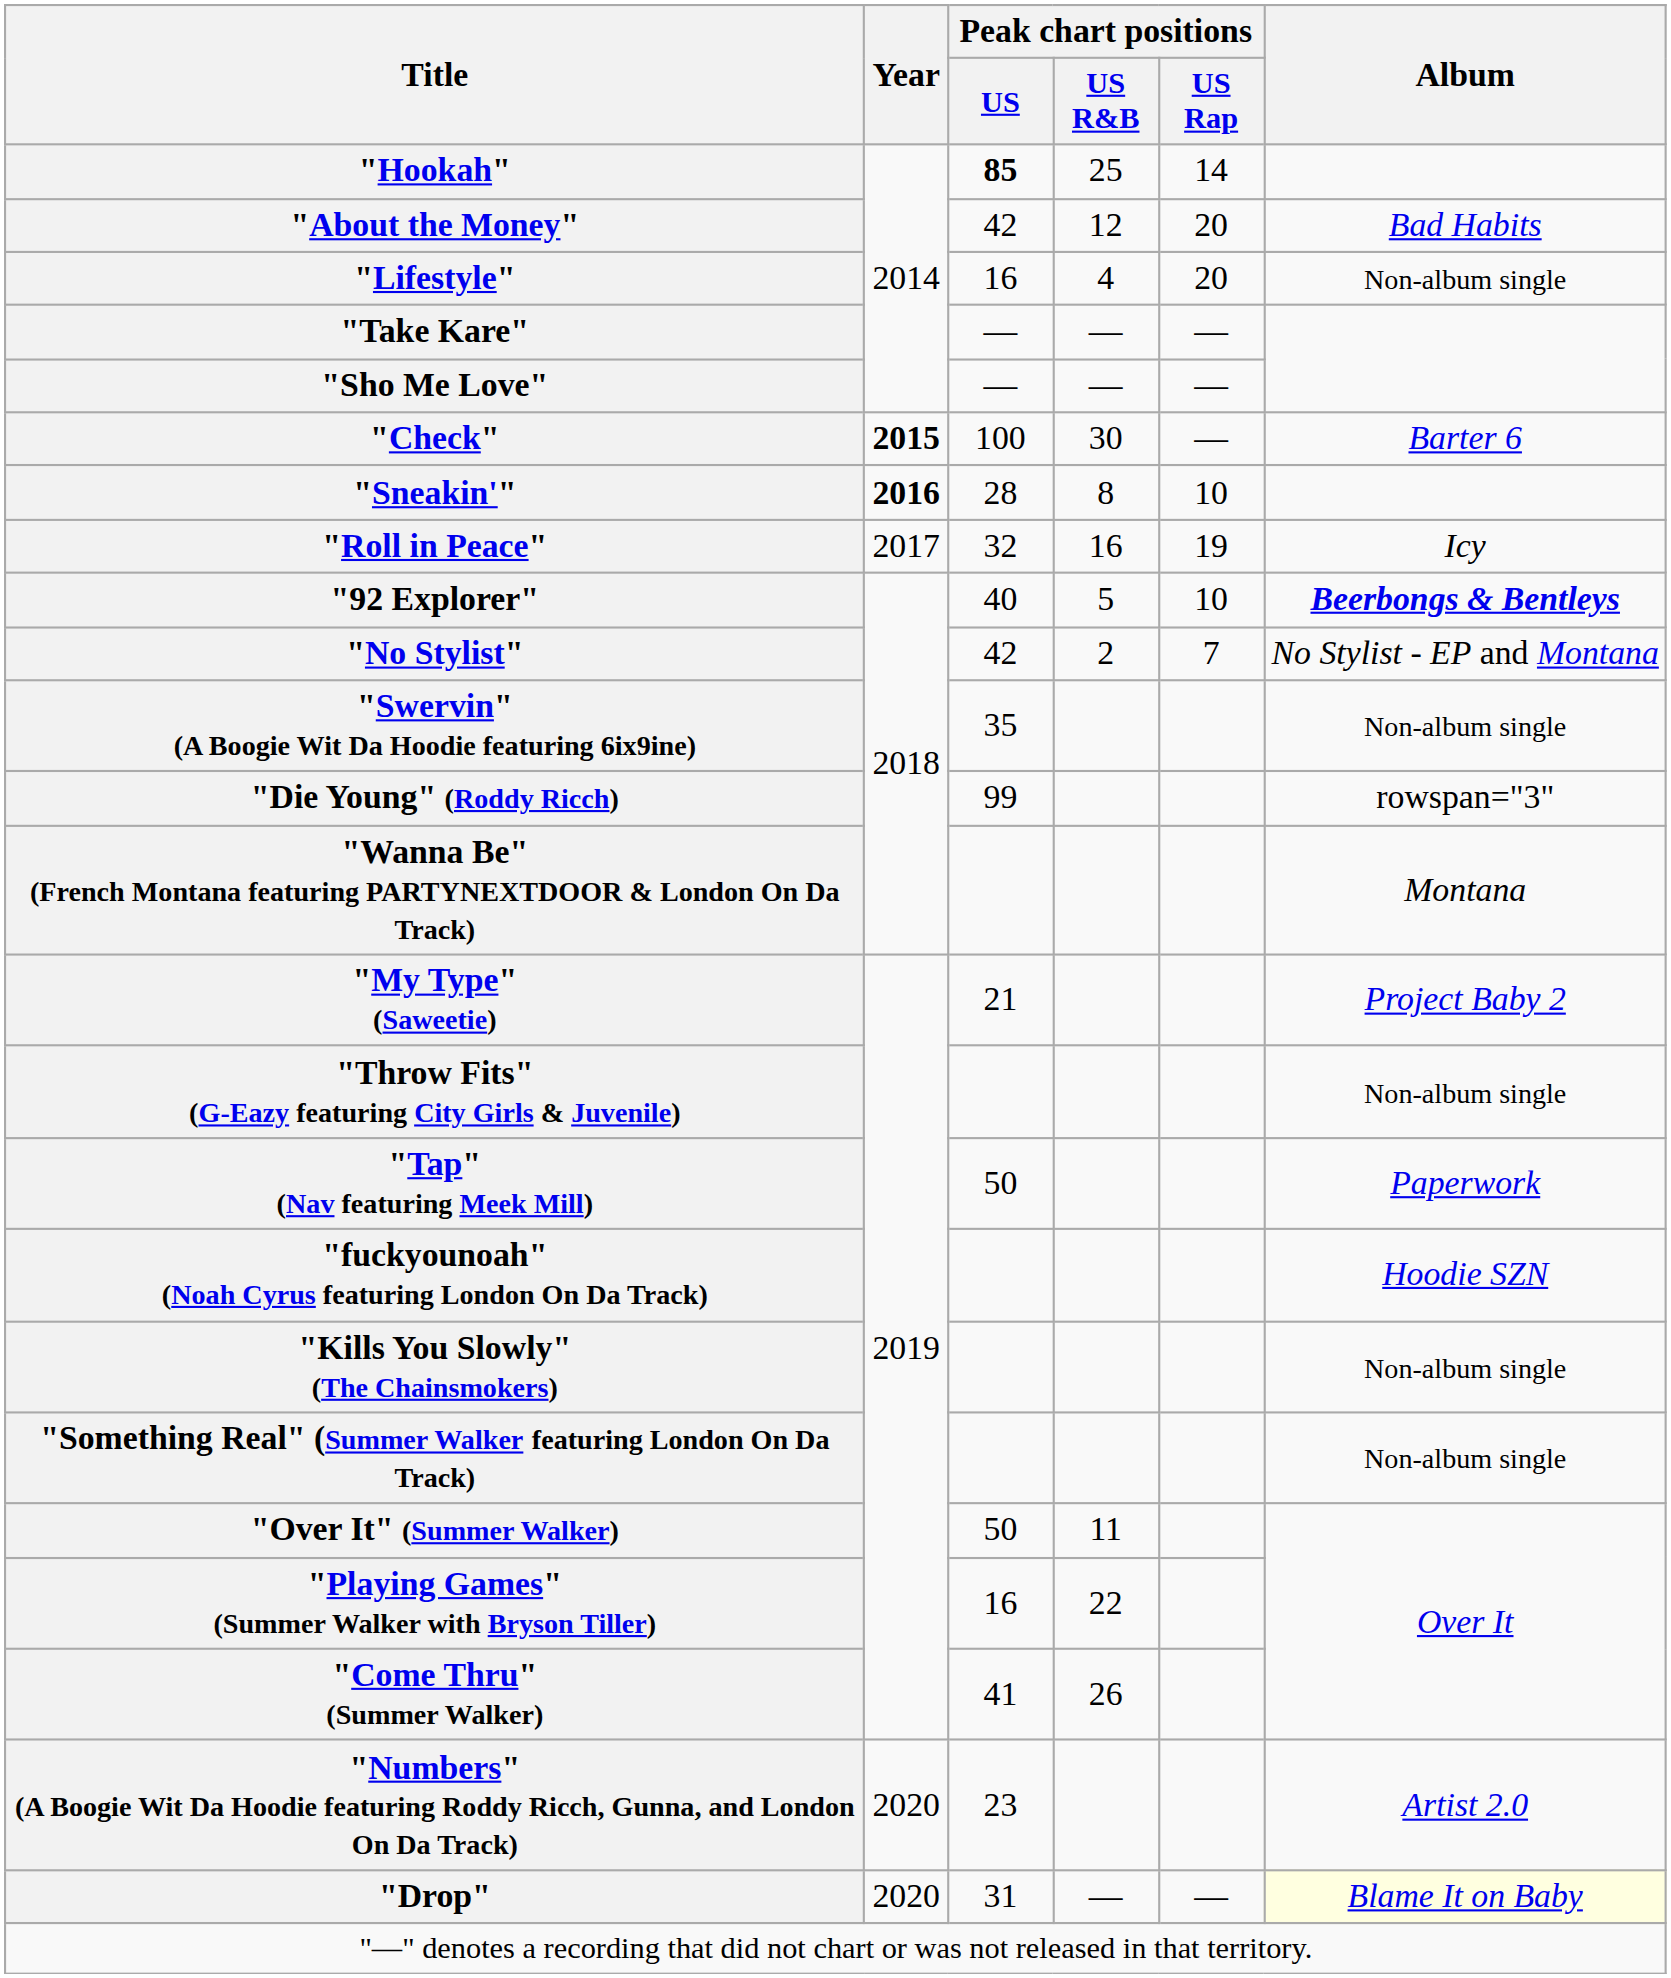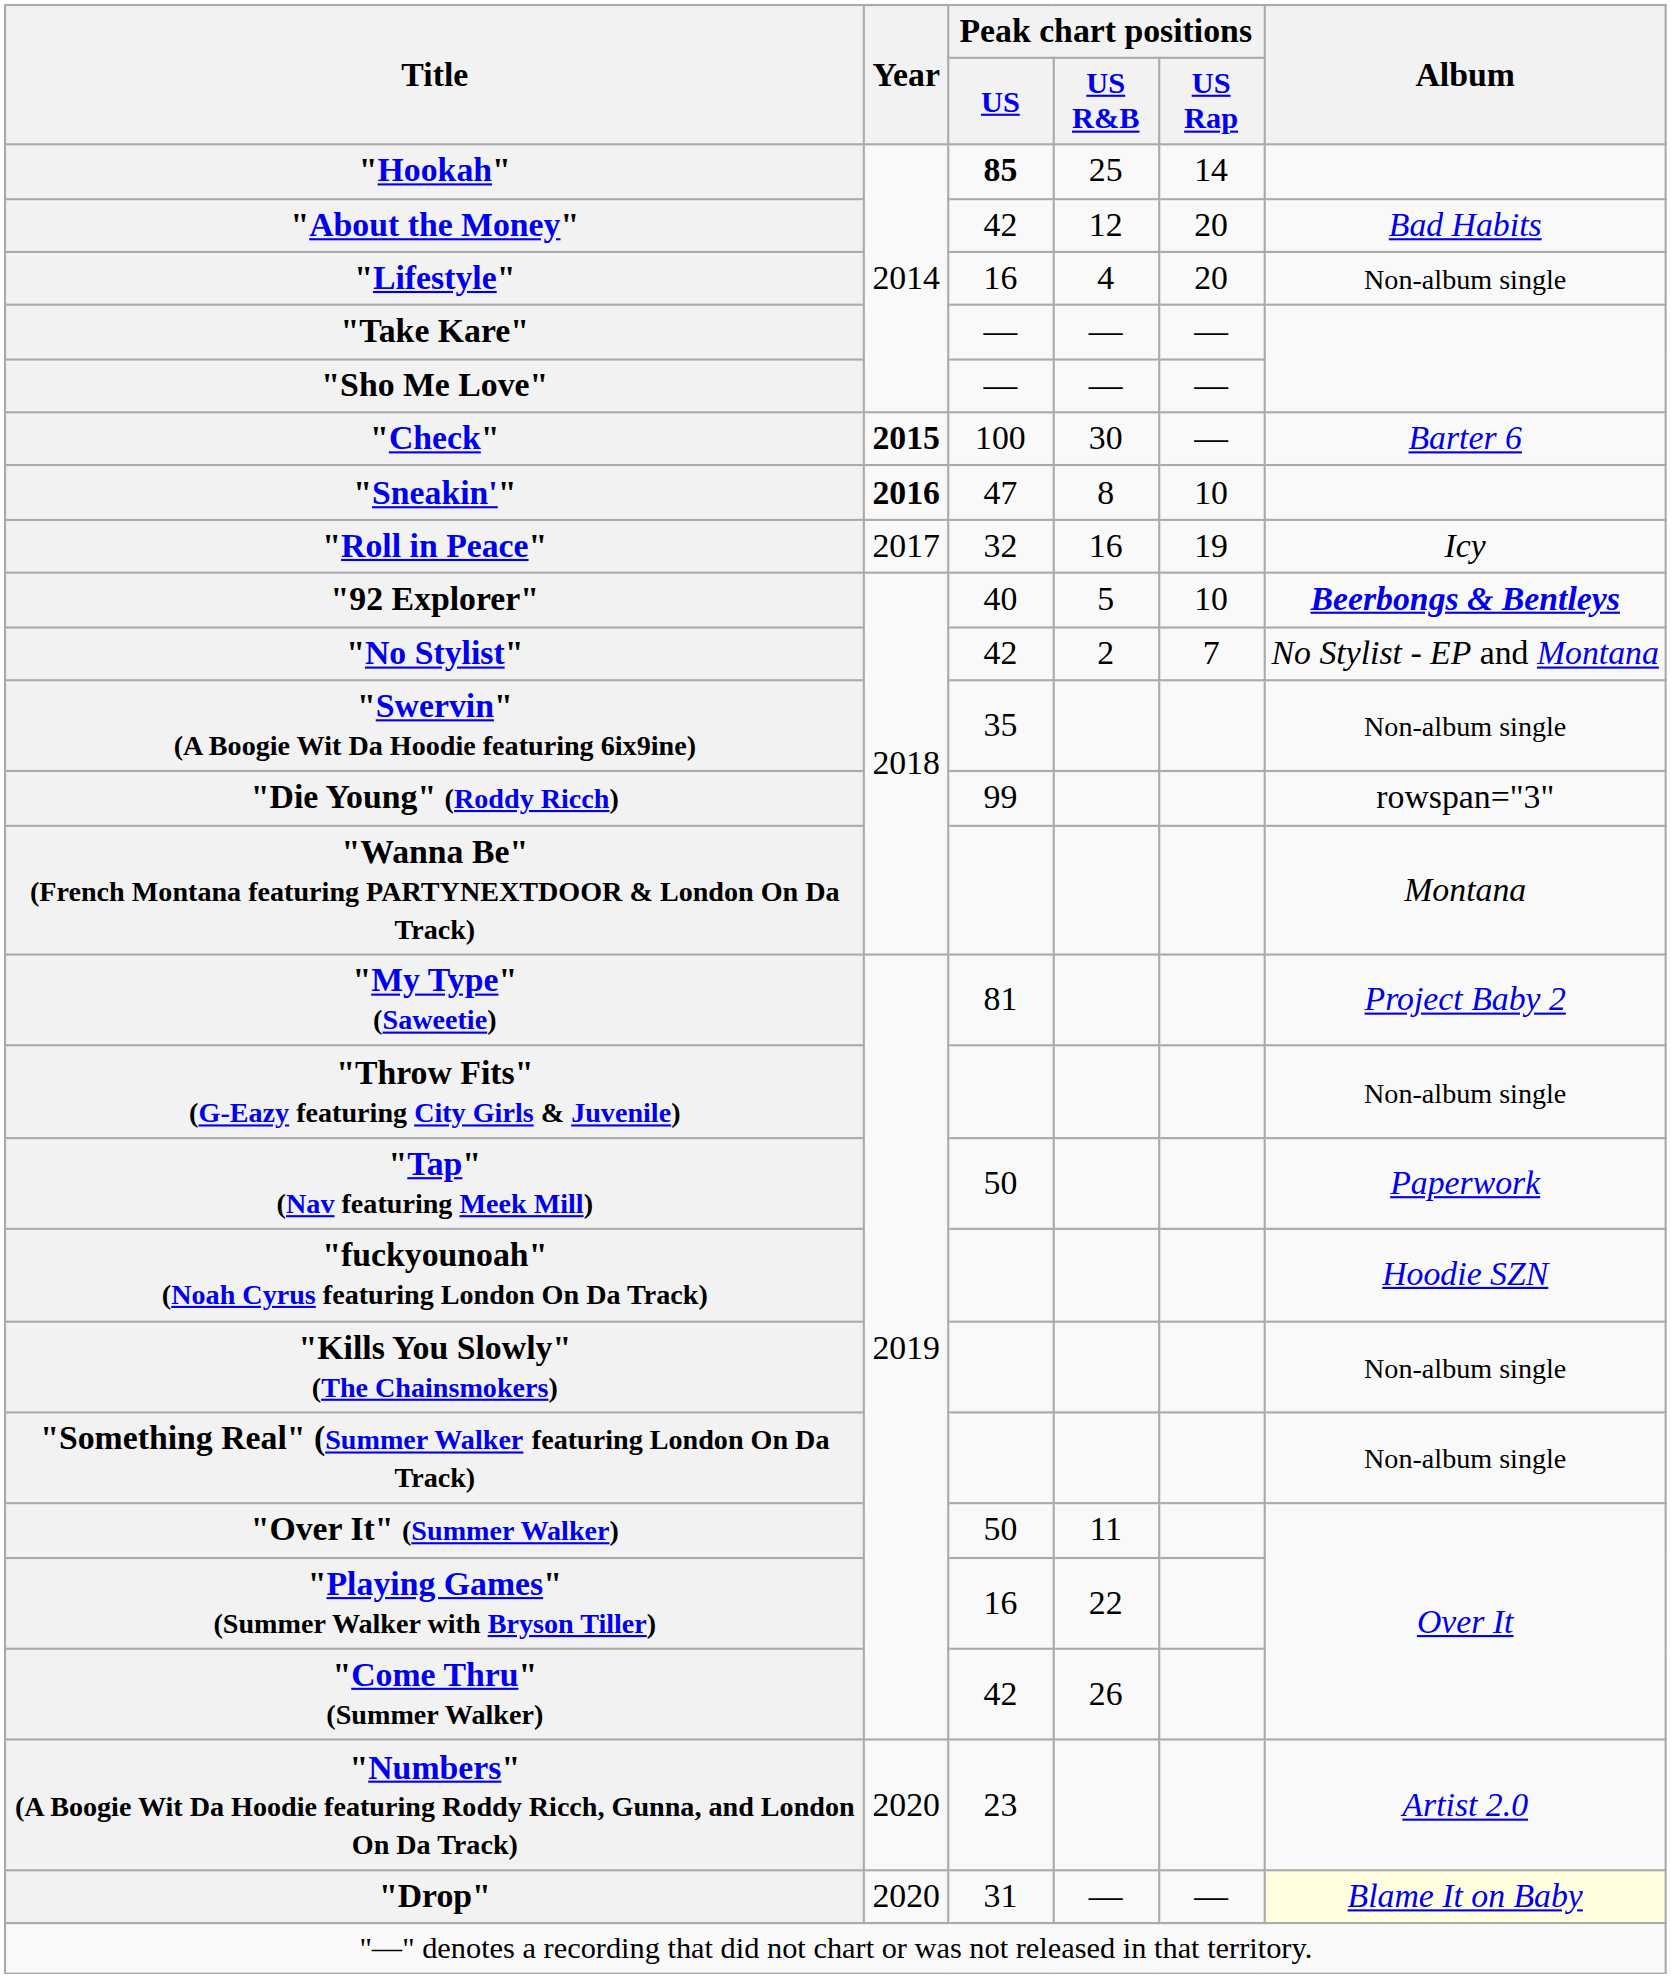"Sneakin'" | Peak chart positions / US: 28 -> 47
"My Type" (Saweetie) | Peak chart positions / US: 21 -> 81
"Come Thru" (Summer Walker) | Peak chart positions / US: 41 -> 42
